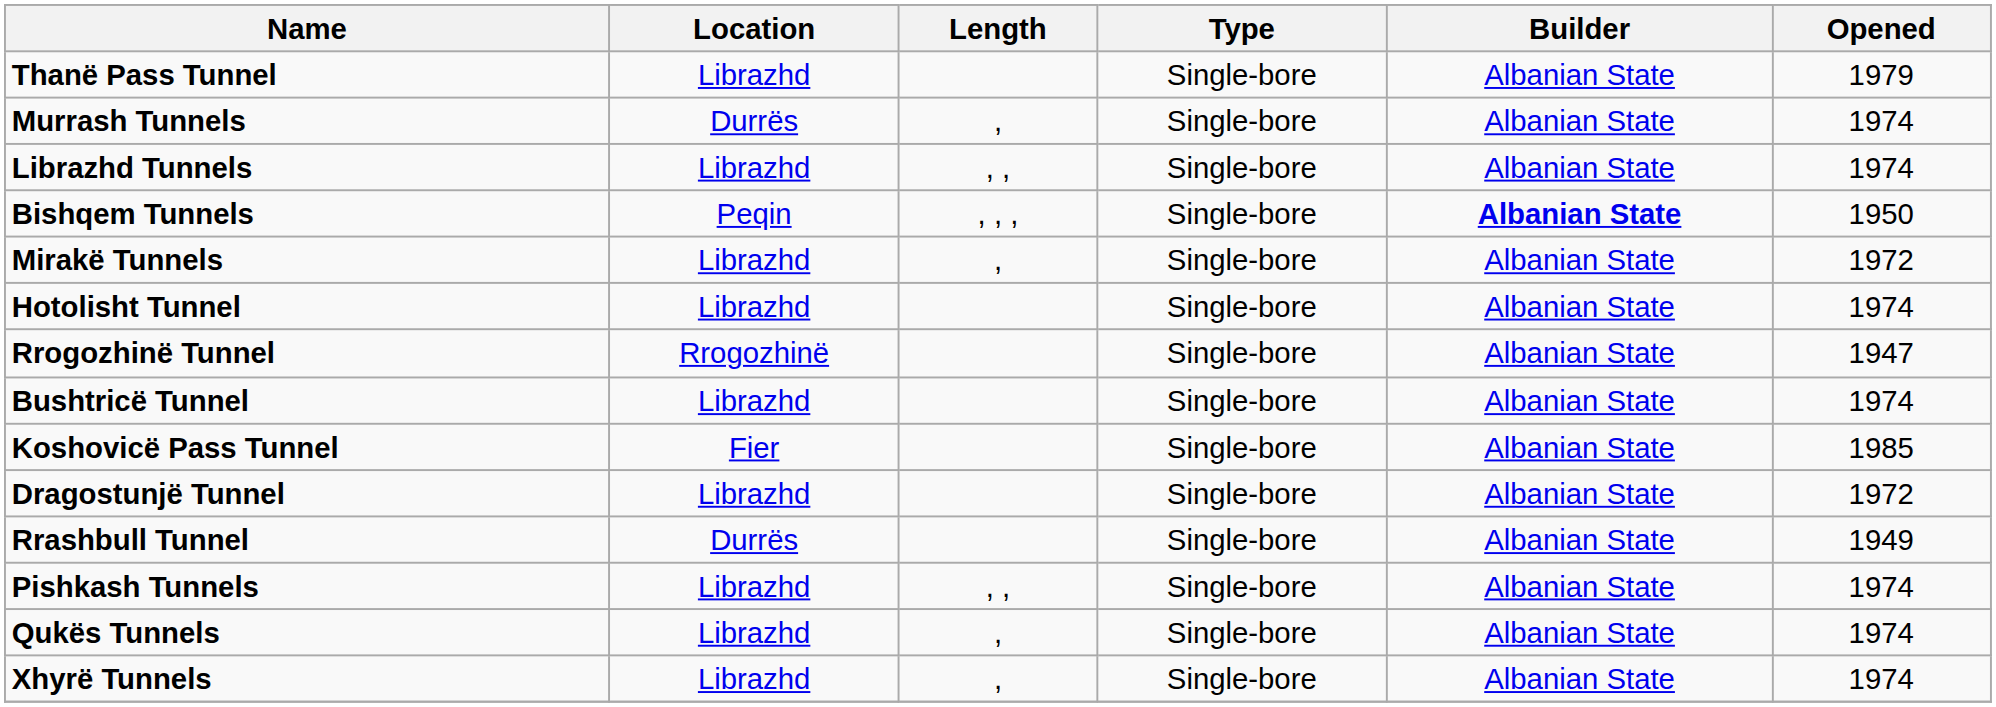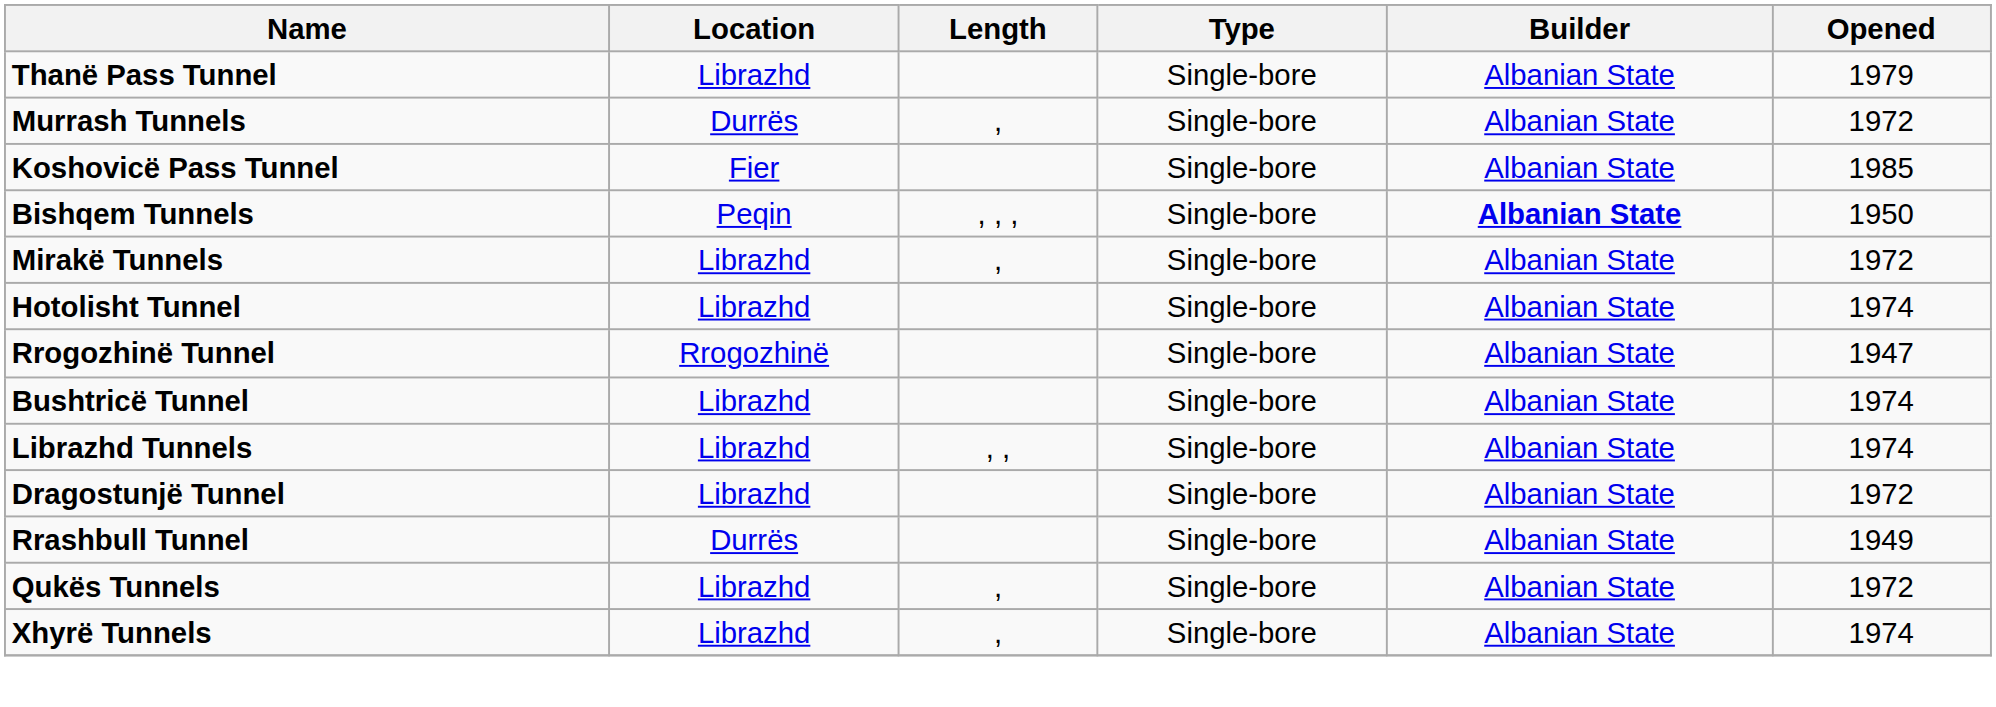Murrash Tunnels | Opened: 1974 -> 1972
rows swapped: Koshovicë Pass Tunnel <-> Librazhd Tunnels
- row: Pishkash Tunnels | Librazhd | , , | Single-bore | Albanian State | 1974
Qukës Tunnels | Opened: 1974 -> 1972
